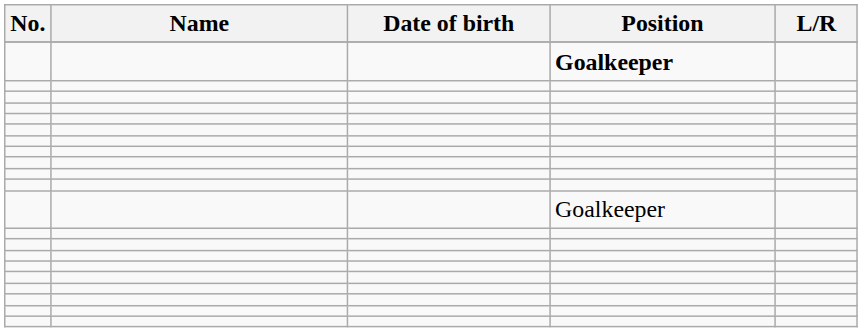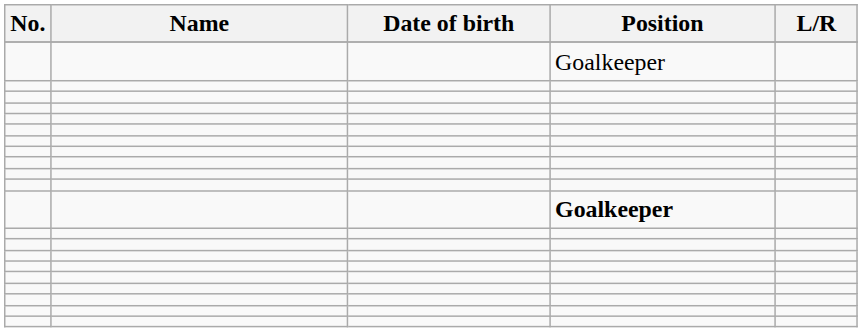row 2 | Position: bold -> normal
row 13 | Position: normal -> bold
